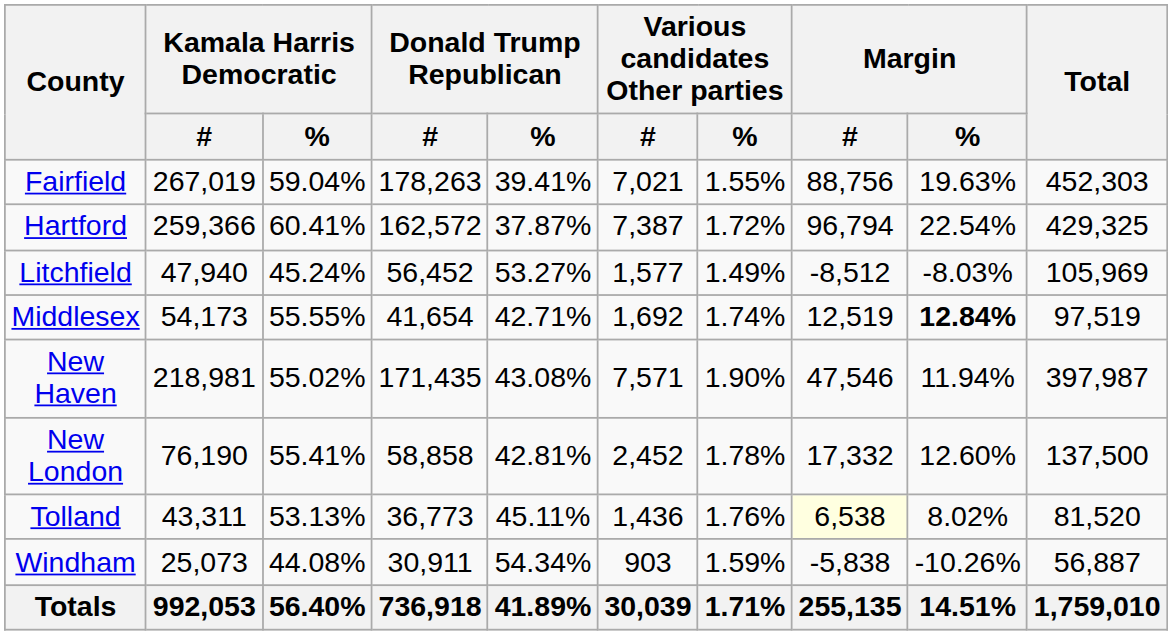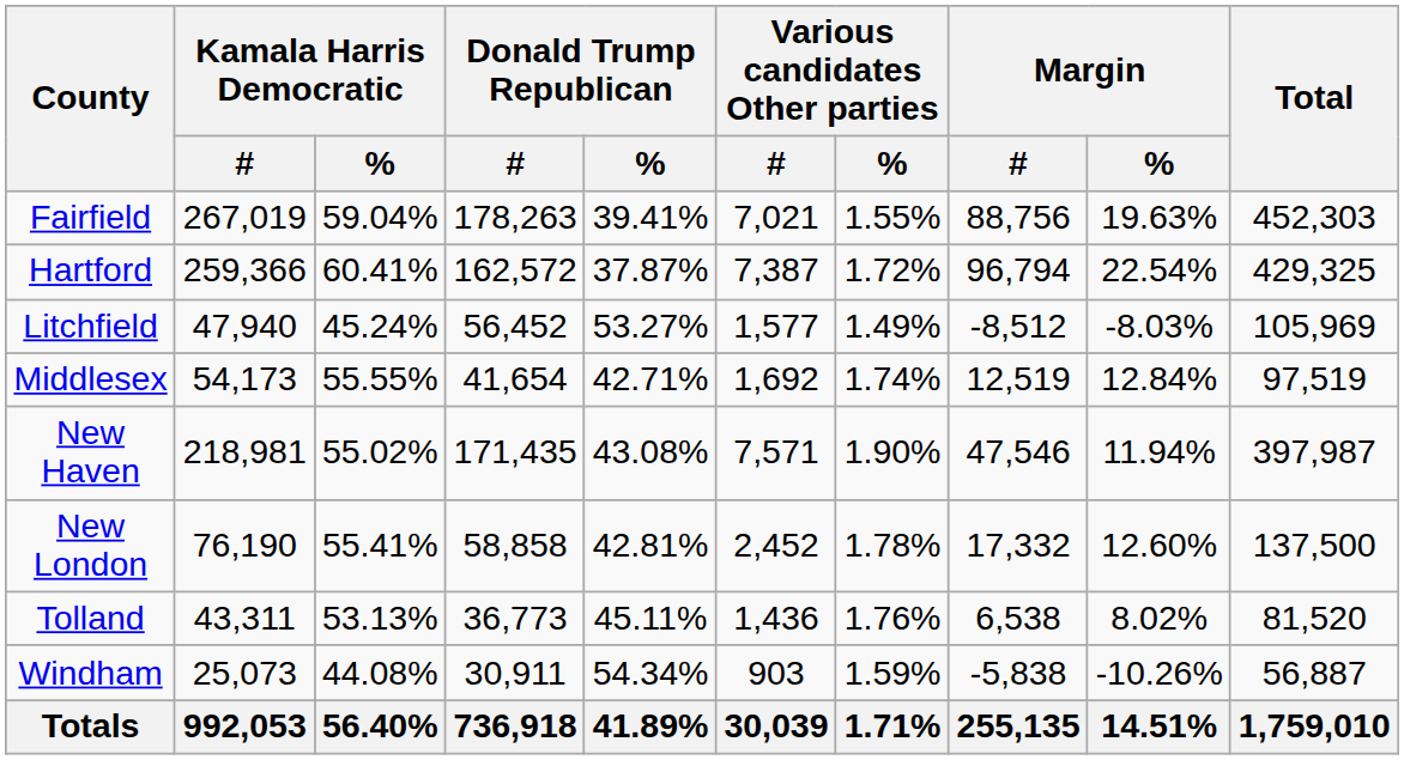Middlesex | Margin / %: bold -> normal
Tolland | Margin / #: lightyellow background -> no background
